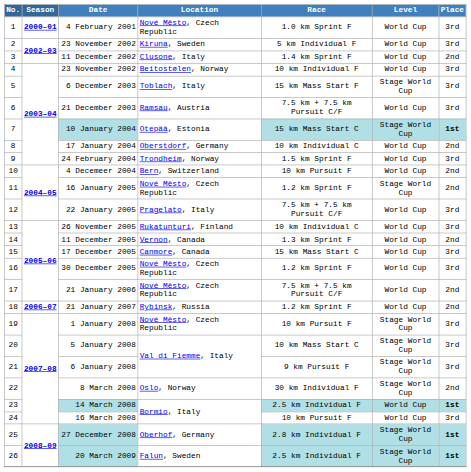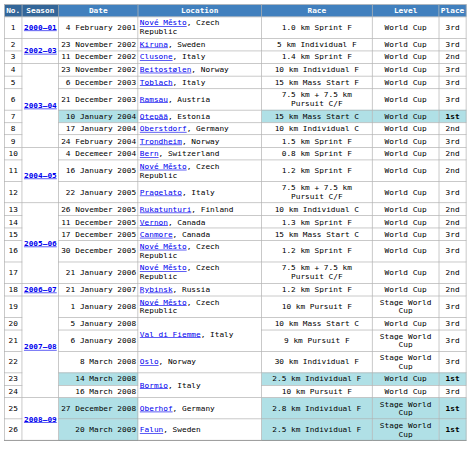6 December 2003 | Level: Stage World Cup -> World Cup
10 January 2004 | Level: Stage World Cup -> World Cup
4 Decemeer 2004 | Race: 10 km Pursuit F -> 0.8 km Sprint F
16 January 2005 | Level: Stage World Cup -> World Cup
26 November 2005 | Place: 3rd -> 2nd
5 January 2008 | Level: Stage World Cup -> World Cup
8 March 2008 | Place: 2nd -> 3rd
